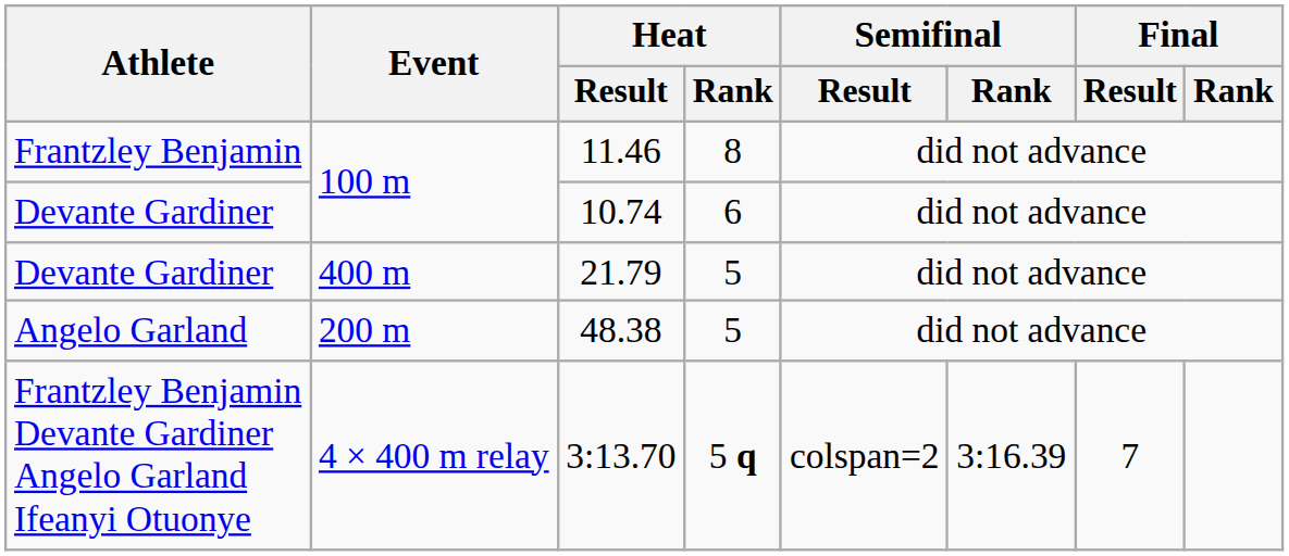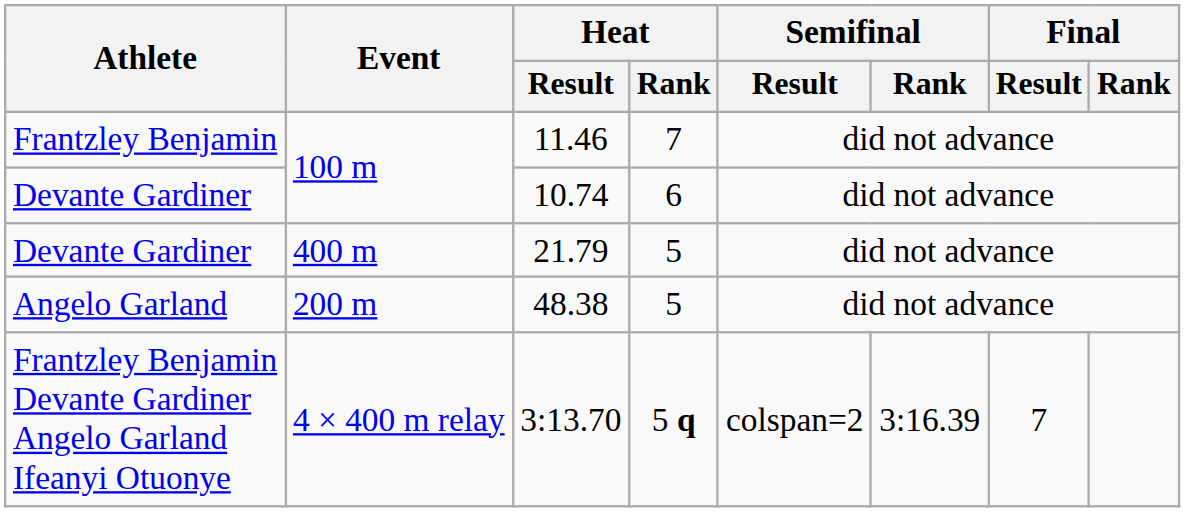11.46 | Heat / Rank: 8 -> 7
